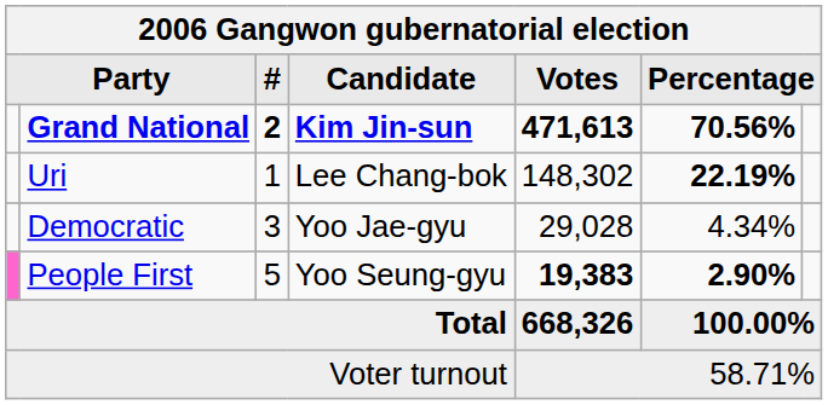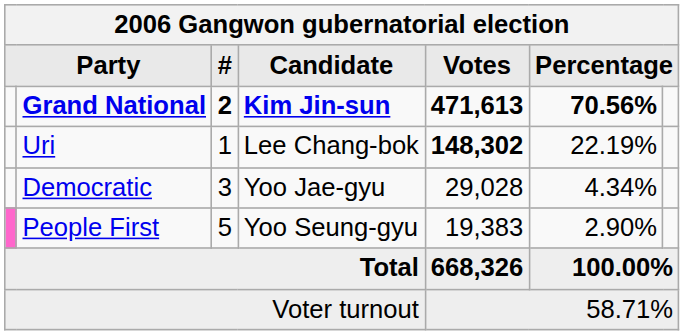Uri | Votes: normal -> bold
Uri | column 6: bold -> normal
People First | Votes: bold -> normal
People First | column 6: bold -> normal
